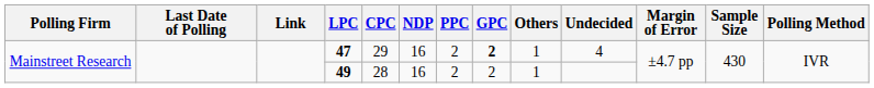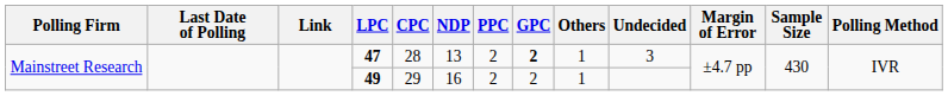47 | CPC: 29 -> 28
47 | NDP: 16 -> 13
47 | Undecided: 4 -> 3
49 | CPC: 28 -> 29
